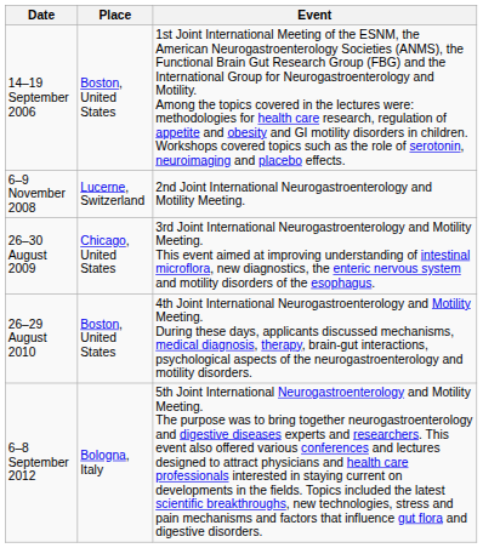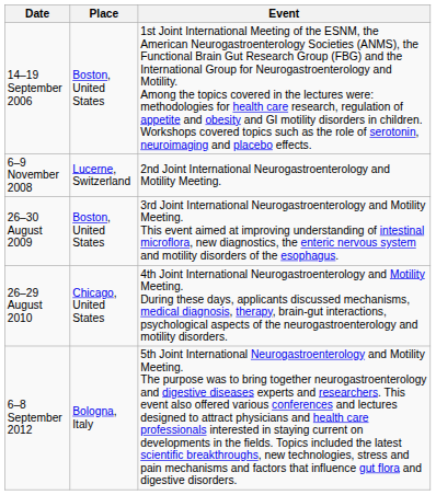26–30 August 2009 | Place: Chicago, United States -> Boston, United States
26–29 August 2010 | Place: Boston, United States -> Chicago, United States
